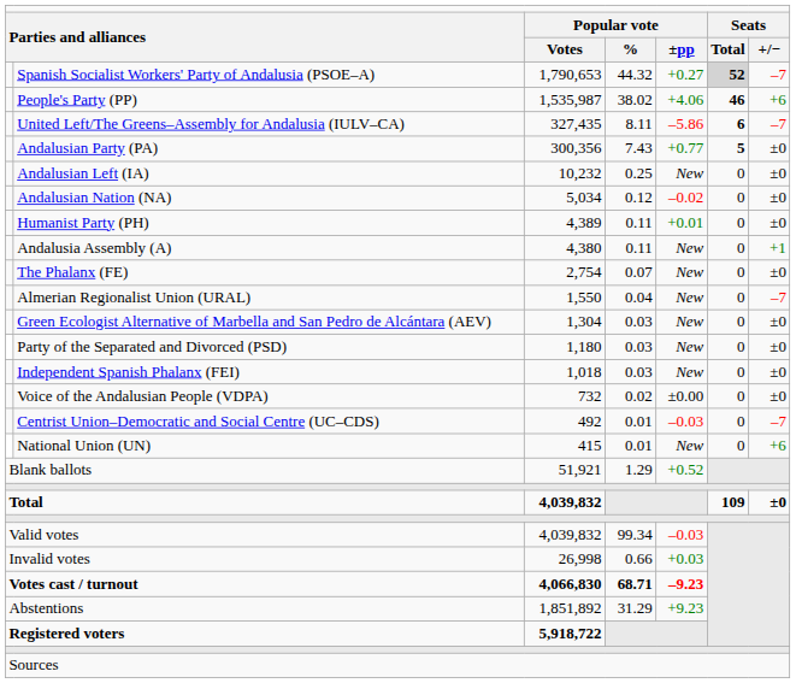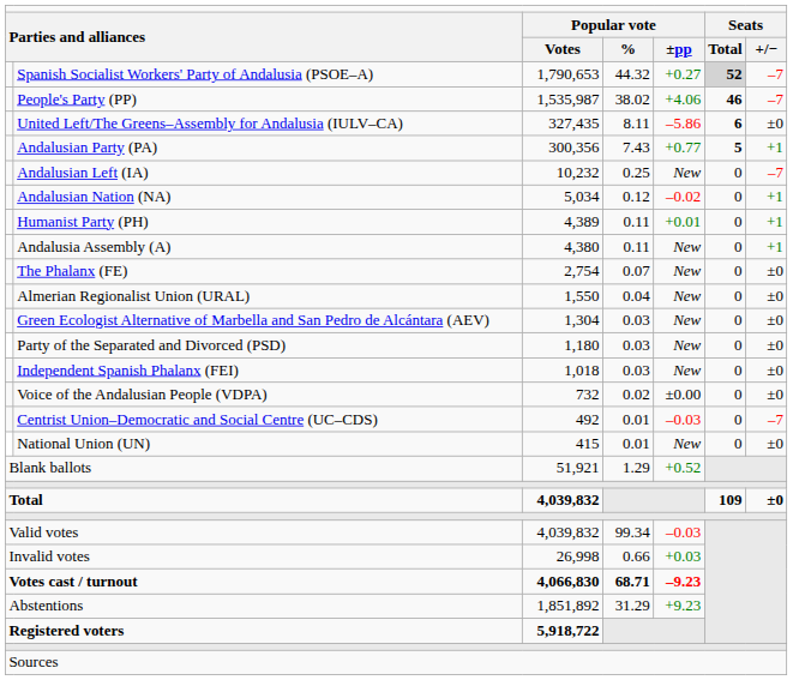People's Party (PP) | column 7: +6 -> –7
United Left/The Greens–Assembly for Andalusia (IULV–CA) | column 7: –7 -> ±0
Andalusian Party (PA) | column 7: ±0 -> +1
Andalusian Left (IA) | column 7: ±0 -> –7
Andalusian Nation (NA) | column 7: ±0 -> +1
Humanist Party (PH) | column 7: ±0 -> +1
Almerian Regionalist Union (URAL) | column 7: –7 -> ±0
National Union (UN) | column 7: +6 -> ±0
